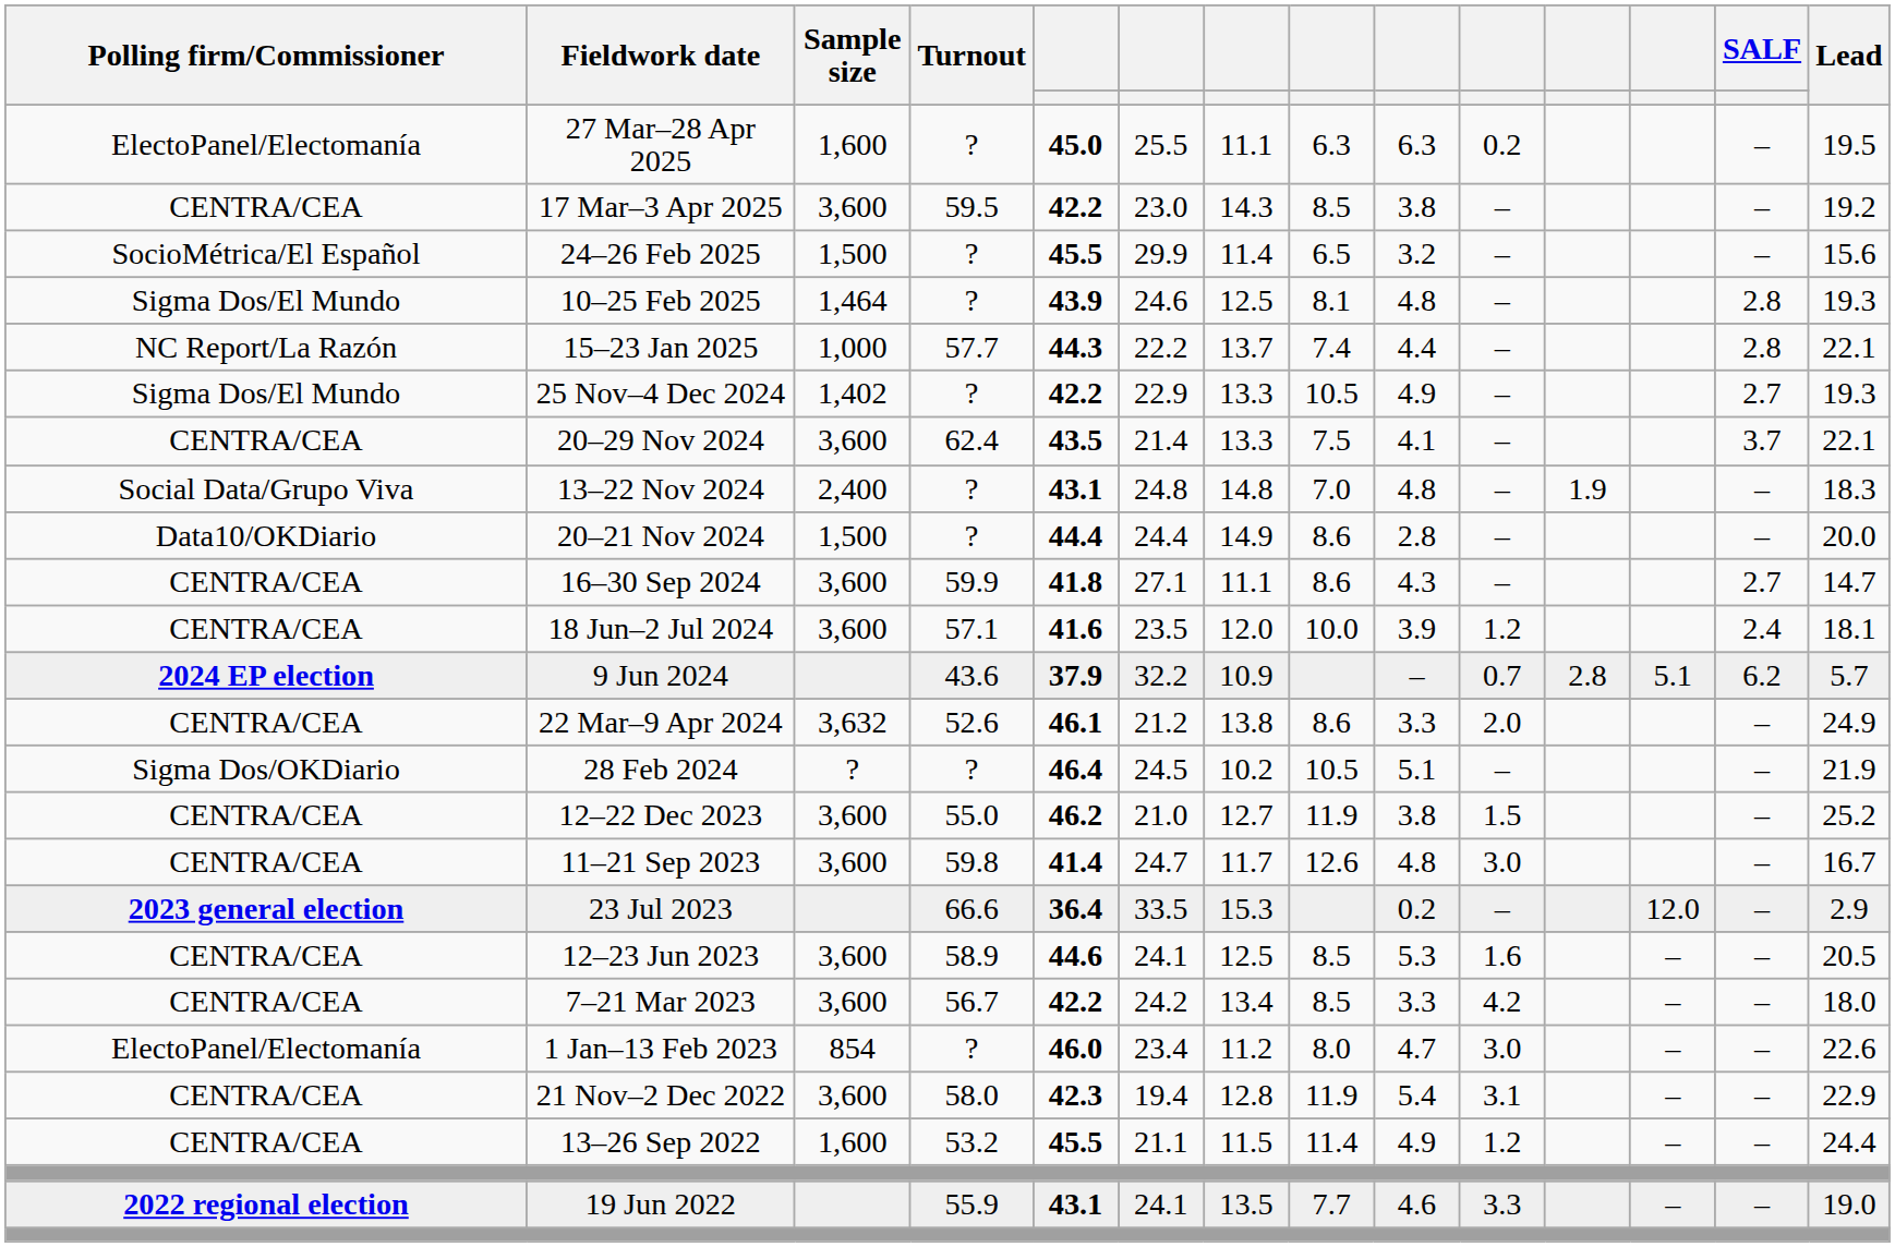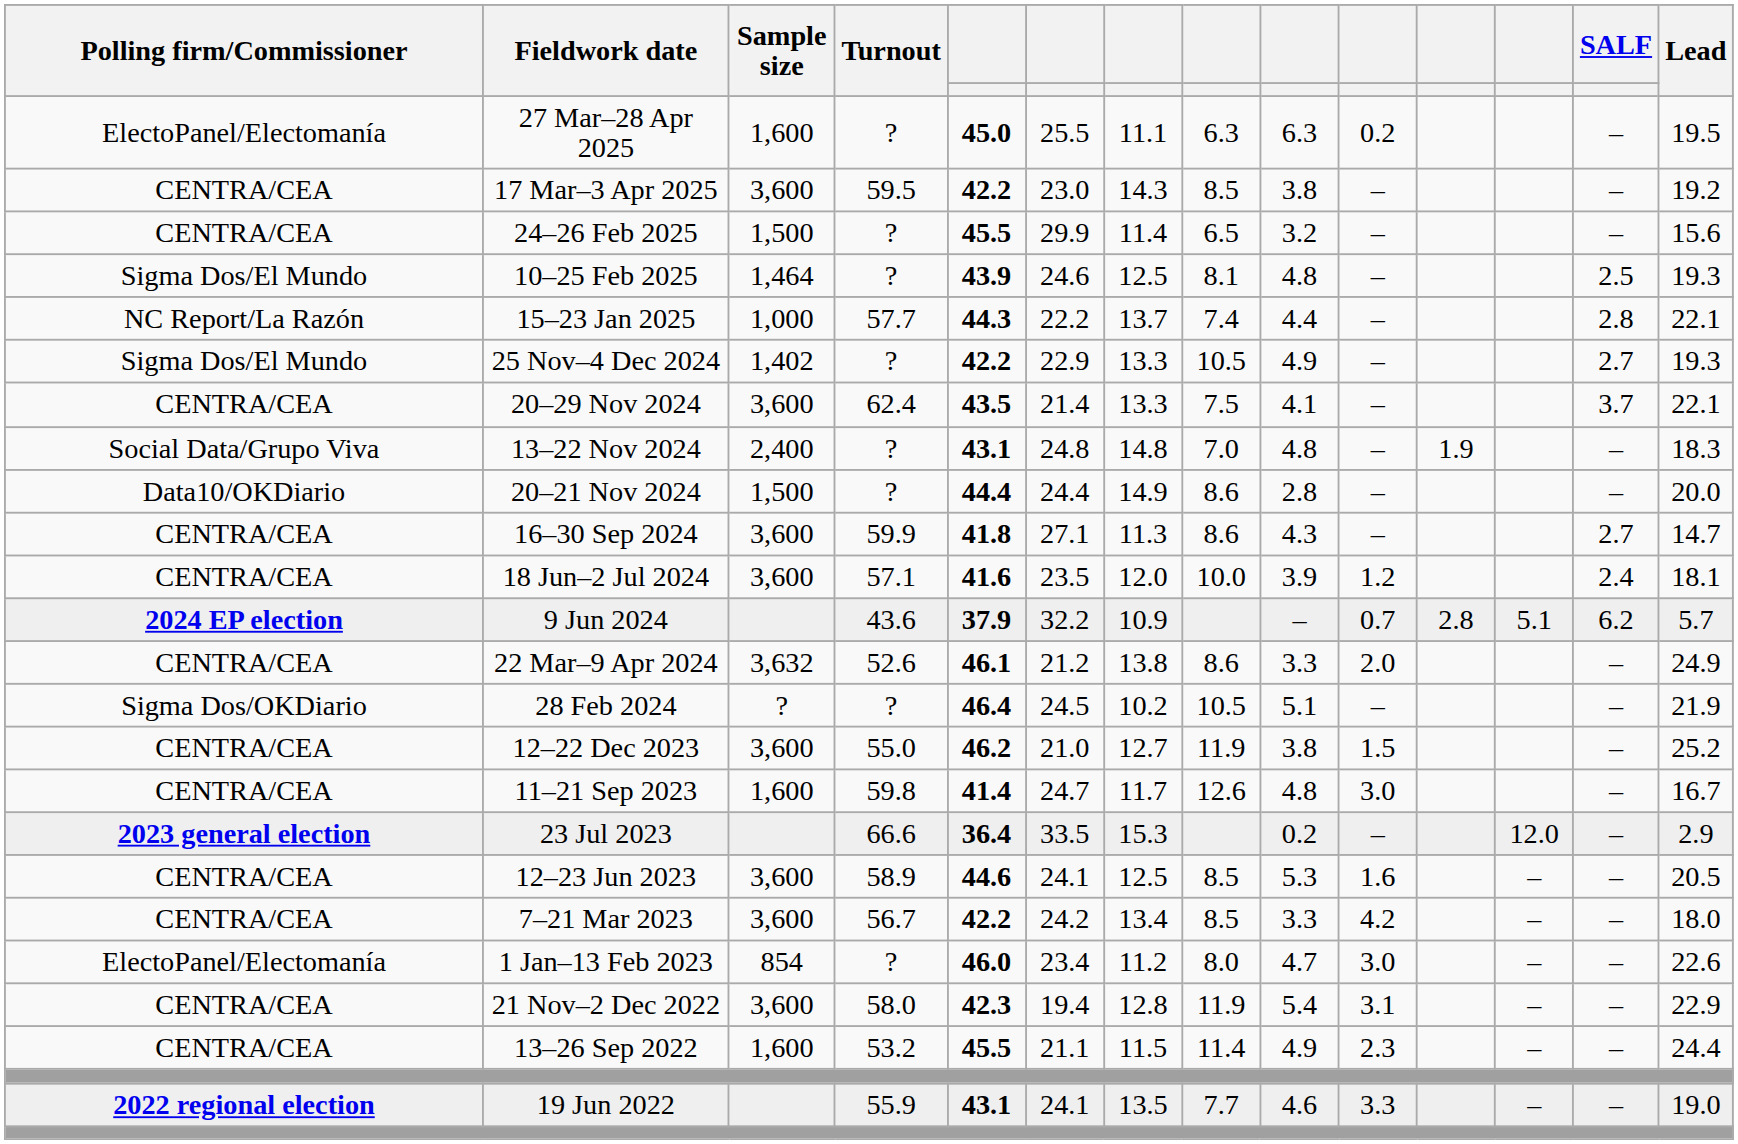24–26 Feb 2025 | Polling firm/Commissioner: SocioMétrica/El Español -> CENTRA/CEA
10–25 Feb 2025 | SALF: 2.8 -> 2.5
16–30 Sep 2024 | column 7: 11.1 -> 11.3
11–21 Sep 2023 | Sample size: 3,600 -> 1,600
13–26 Sep 2022 | column 10: 1.2 -> 2.3
